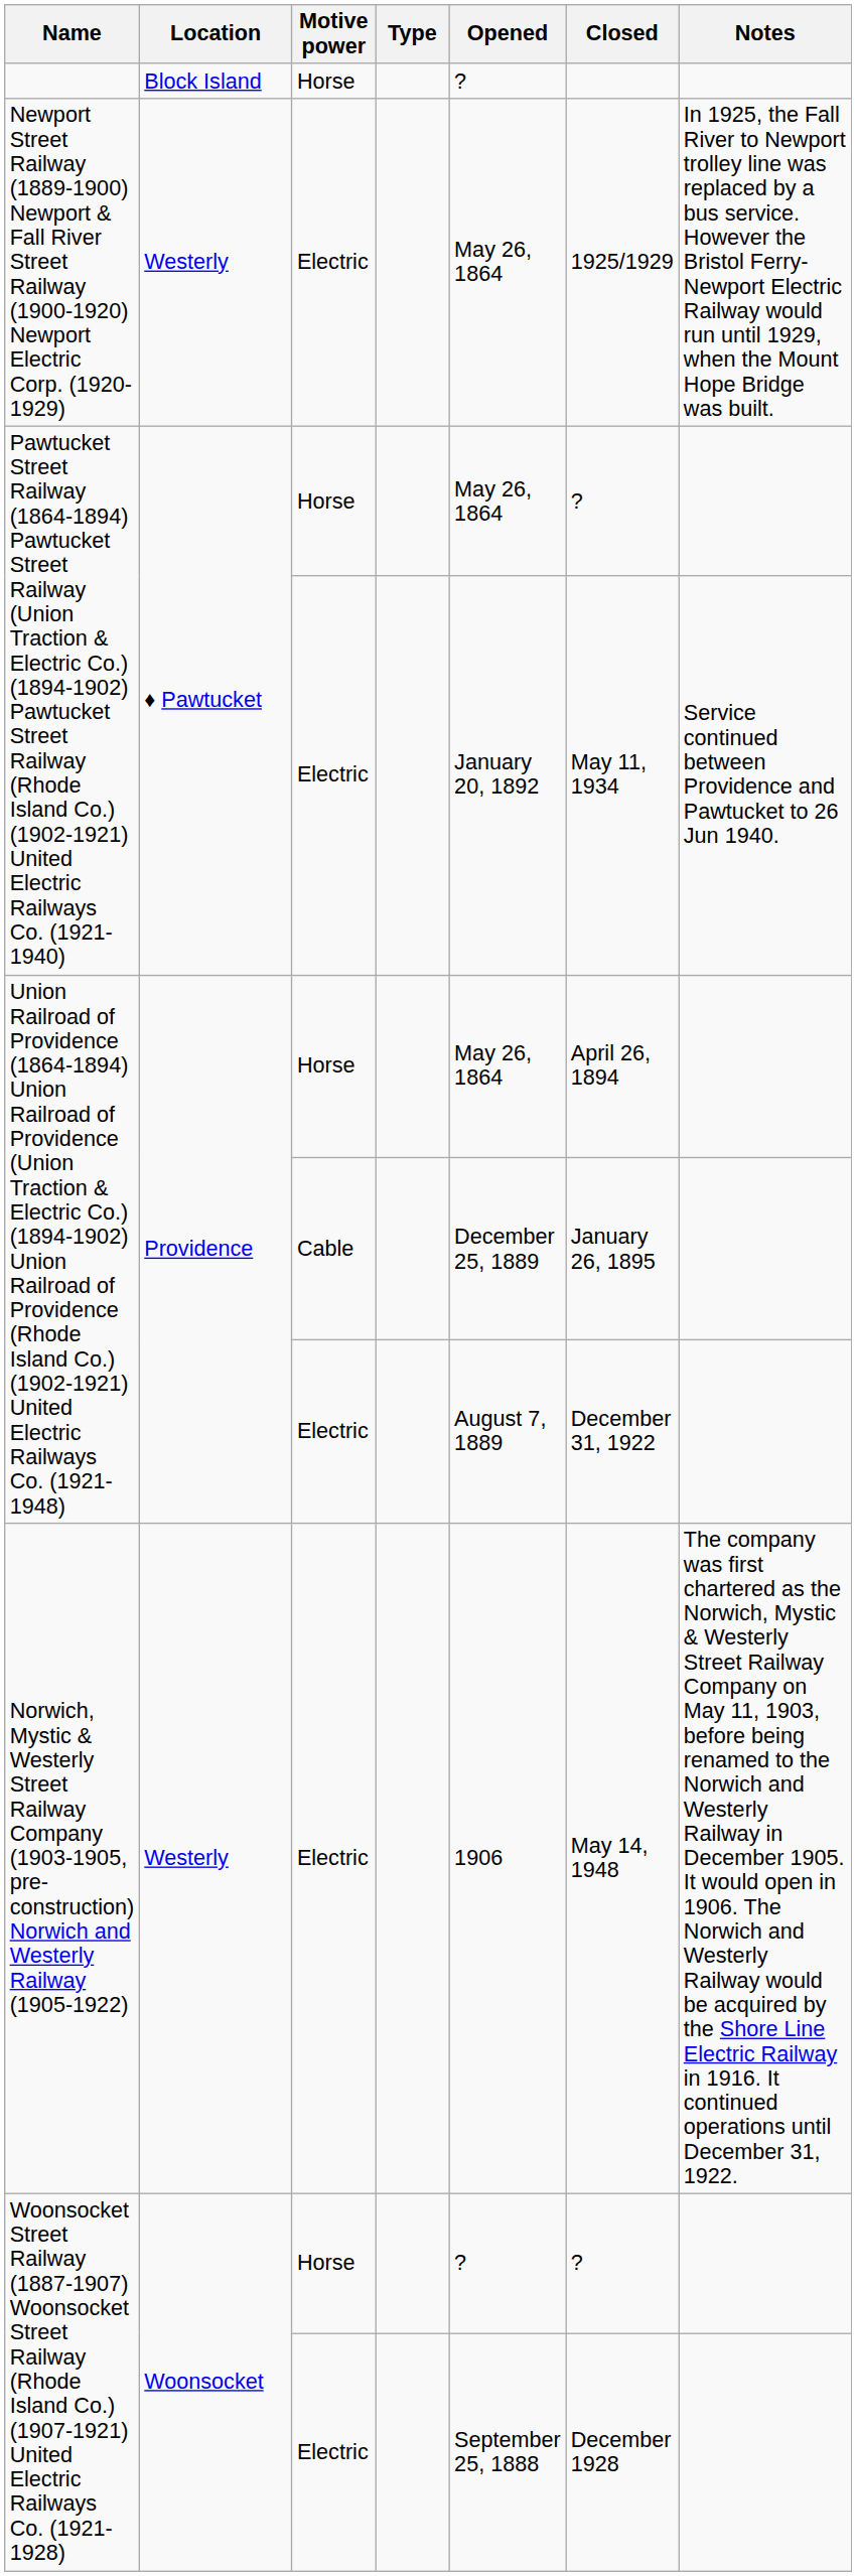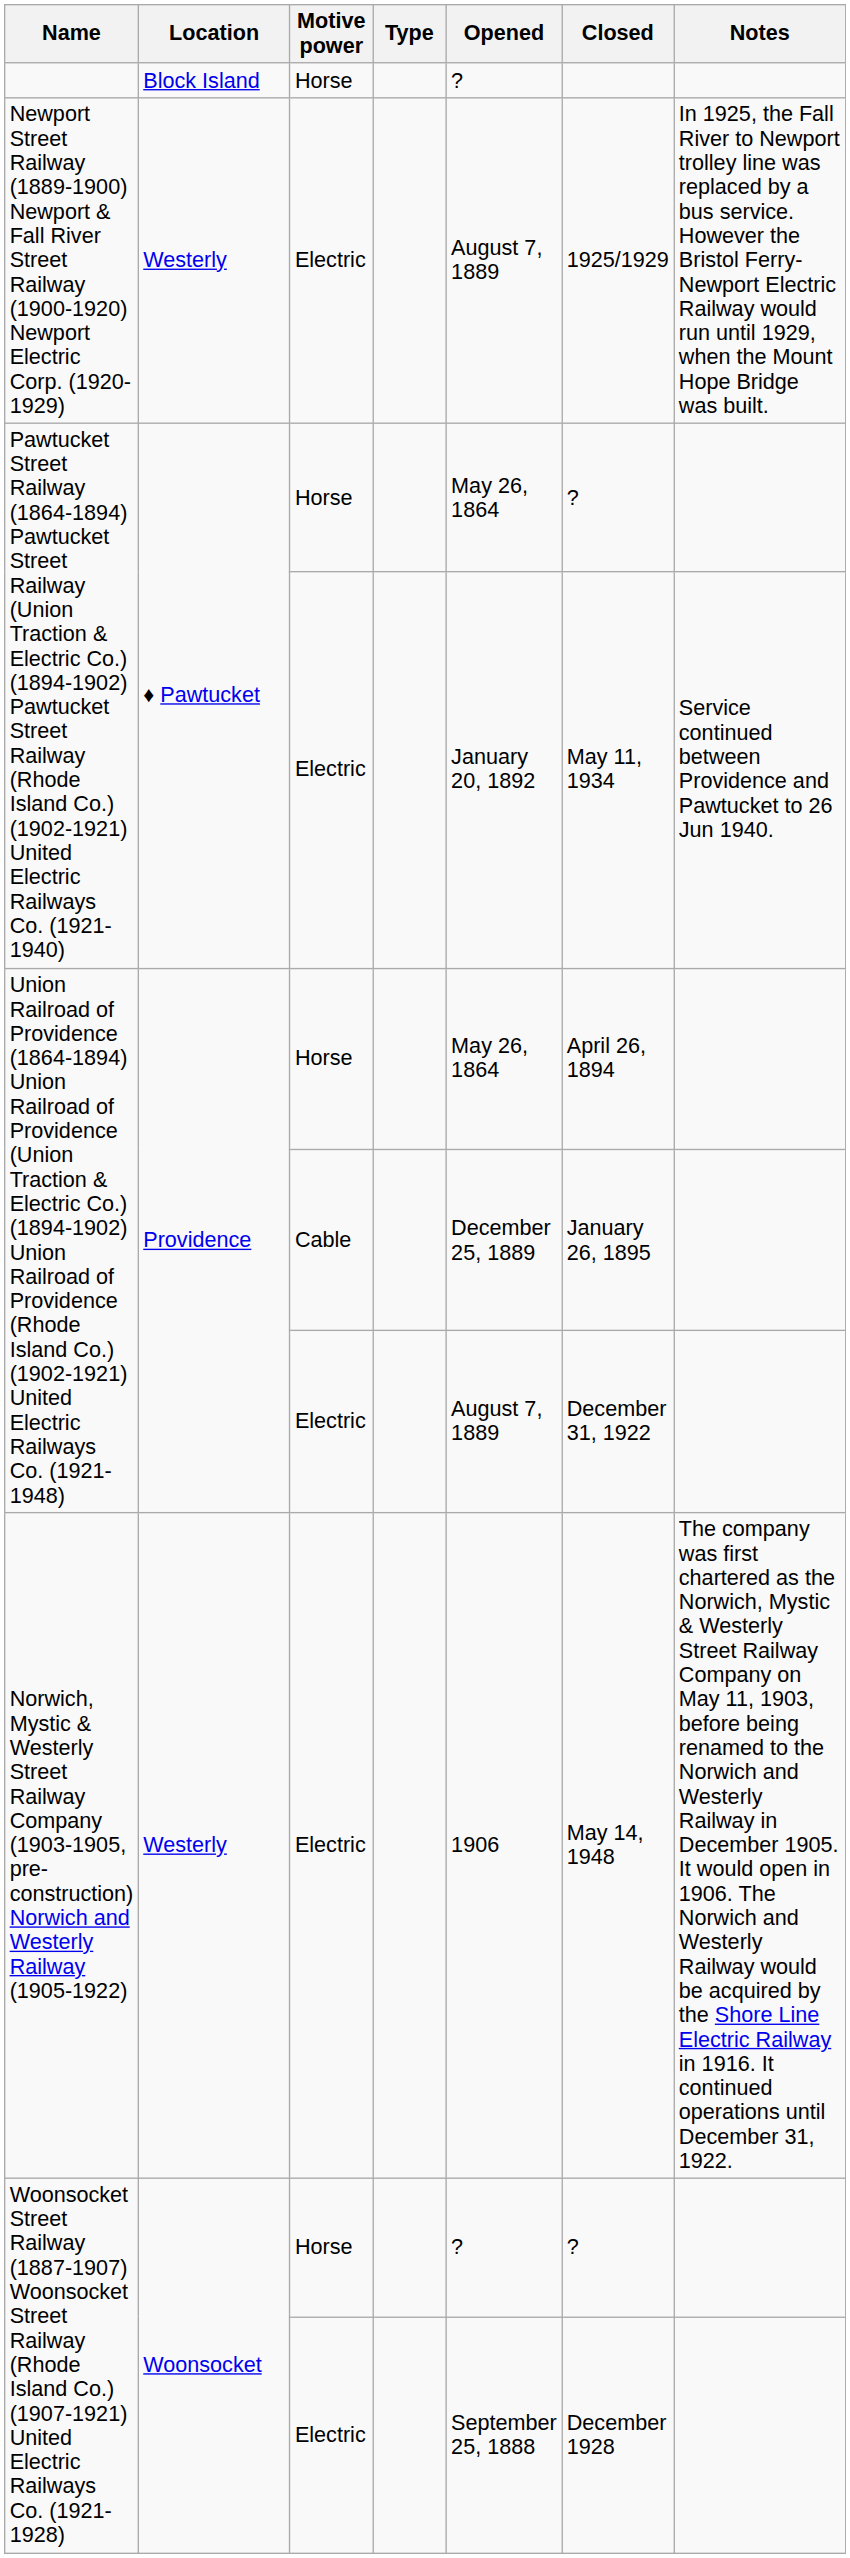row 3 | Opened: May 26, 1864 -> August 7, 1889
